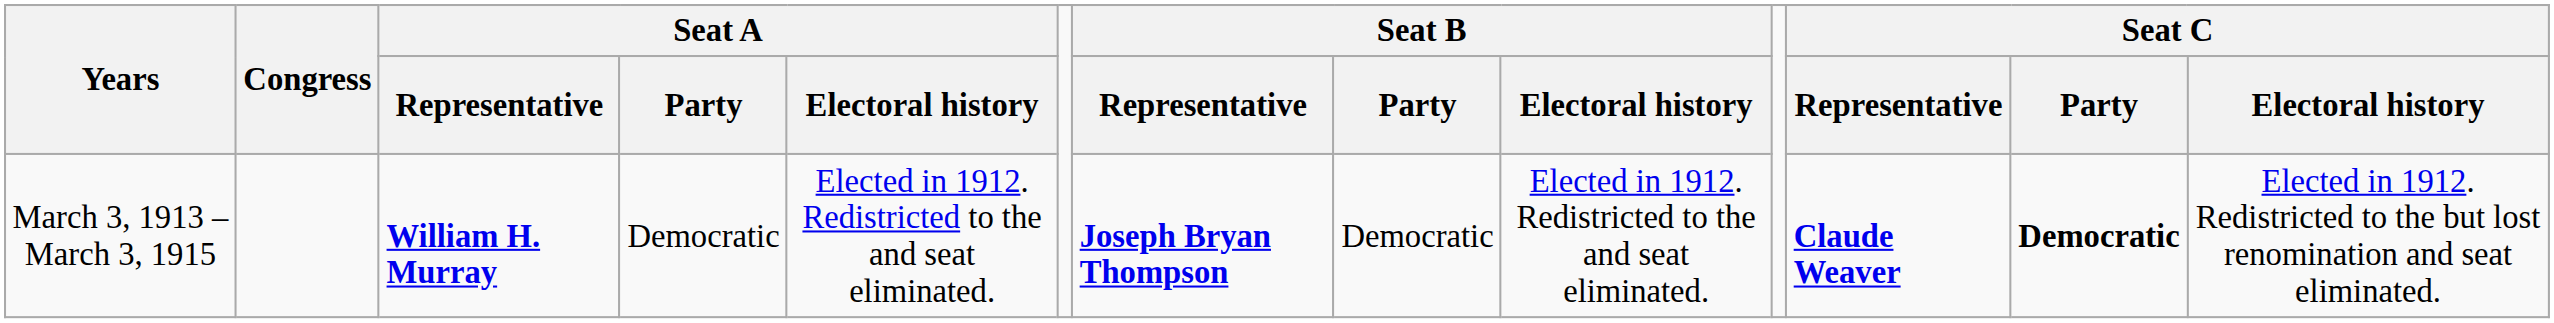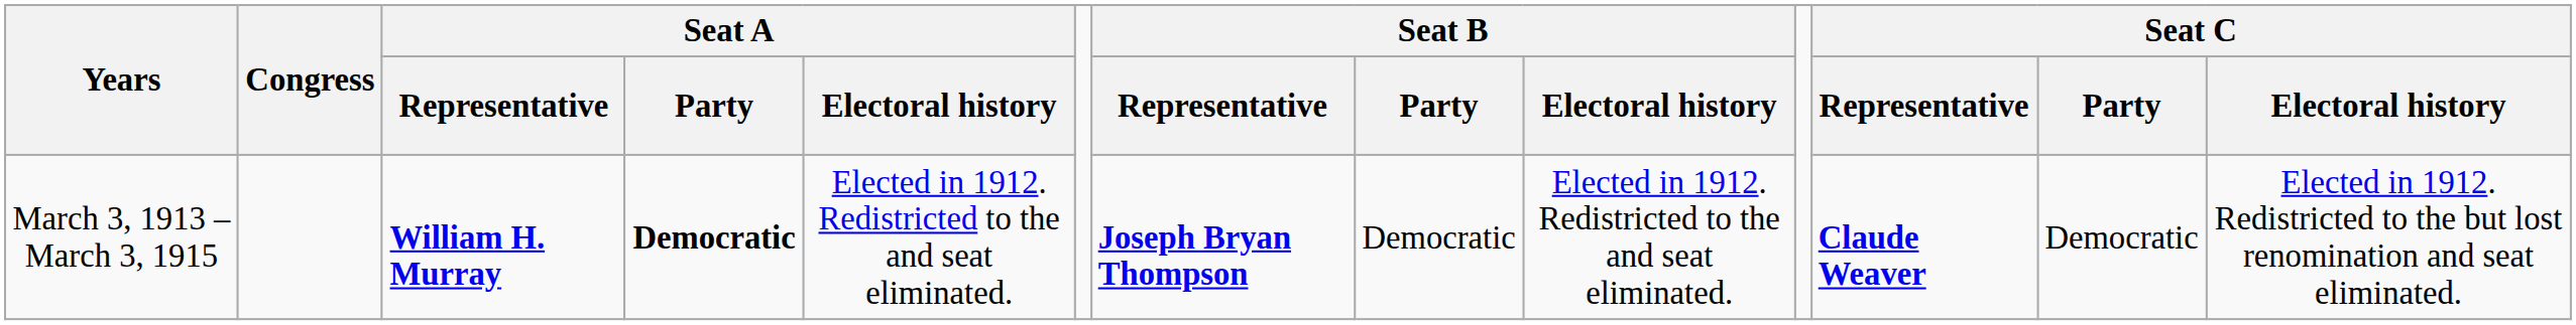March 3, 1913 – March 3, 1915 | Seat A / Party: normal -> bold
March 3, 1913 – March 3, 1915 | Seat C / Party: bold -> normal
